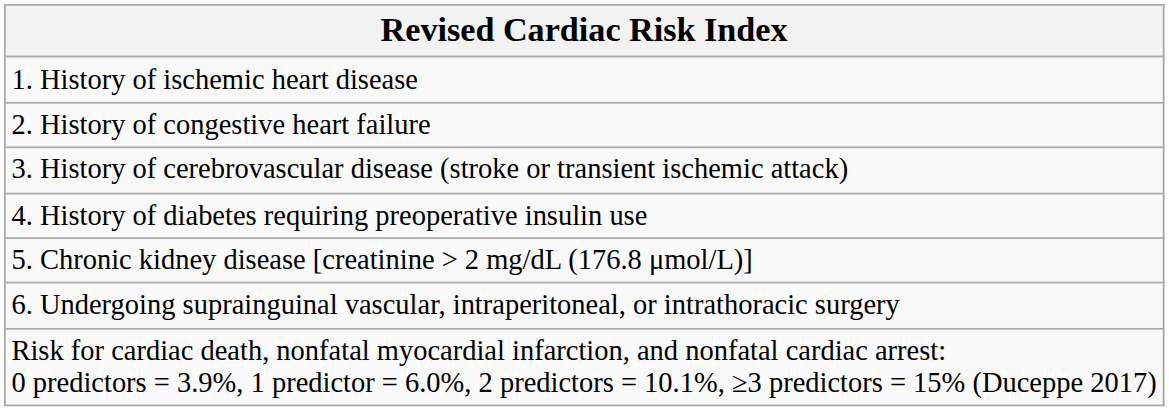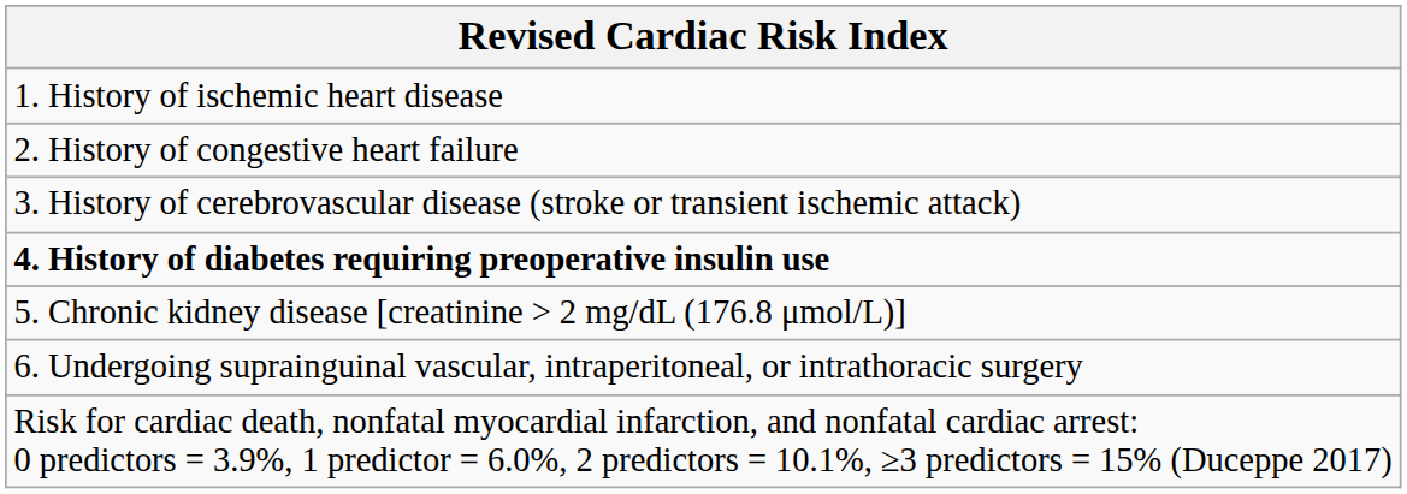row 5 | column 1: normal -> bold
